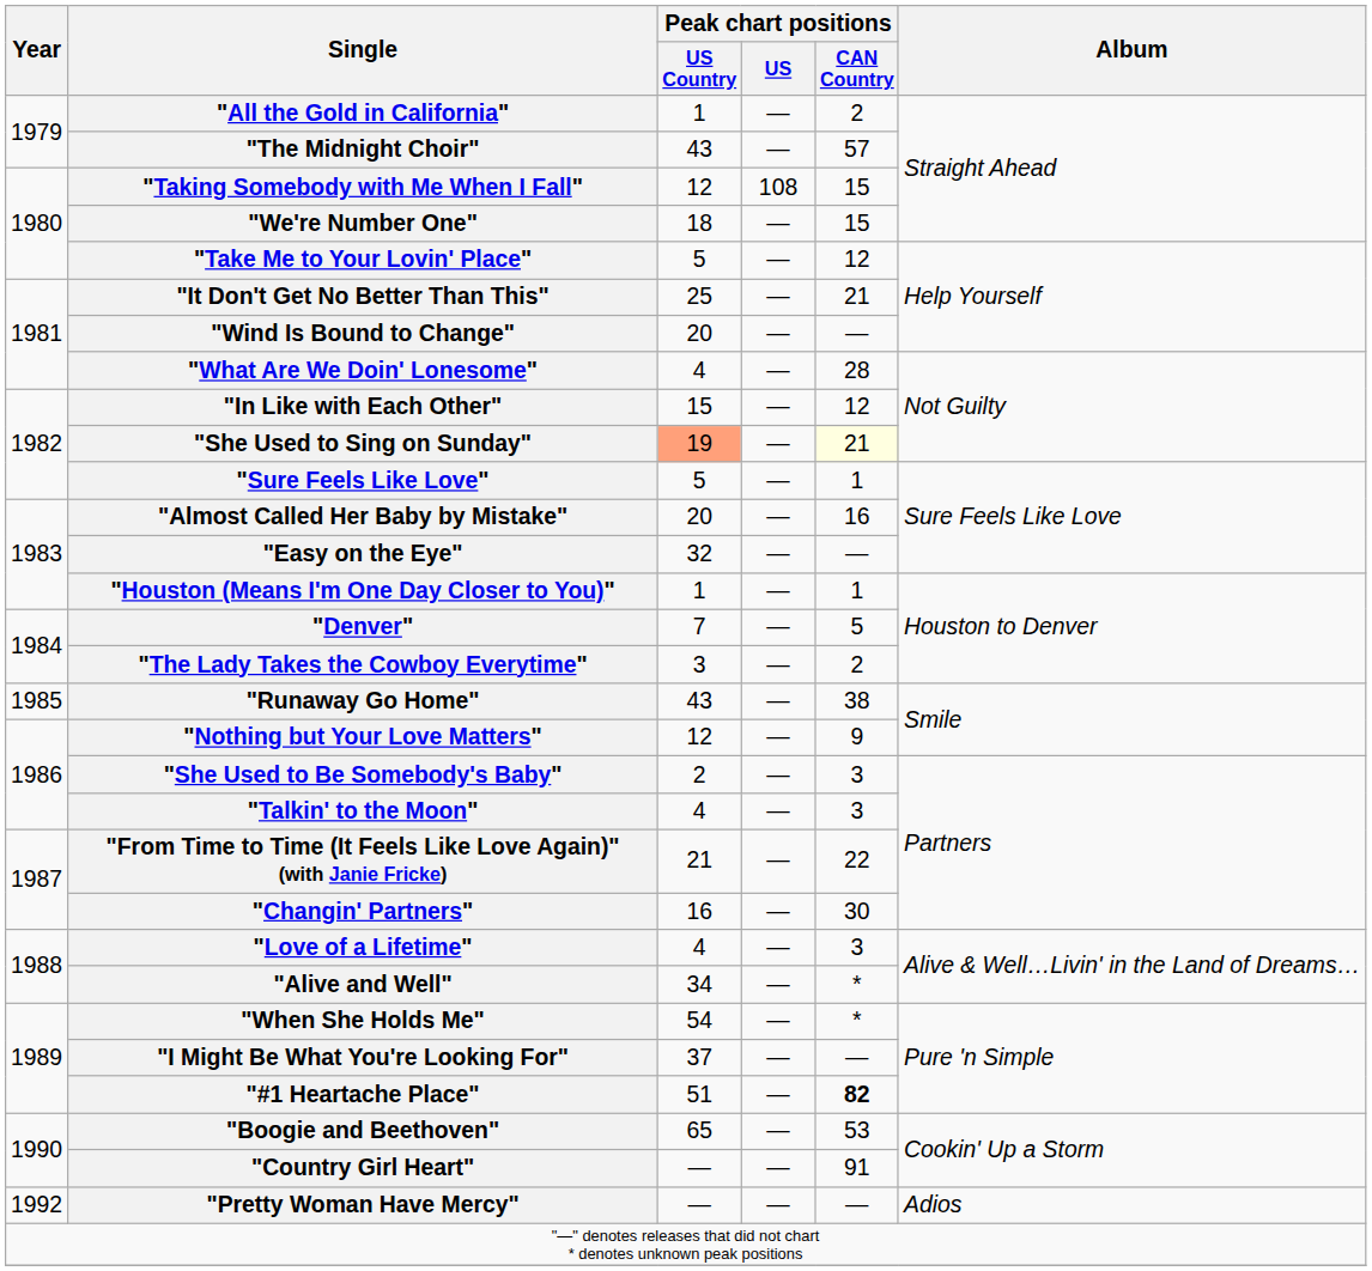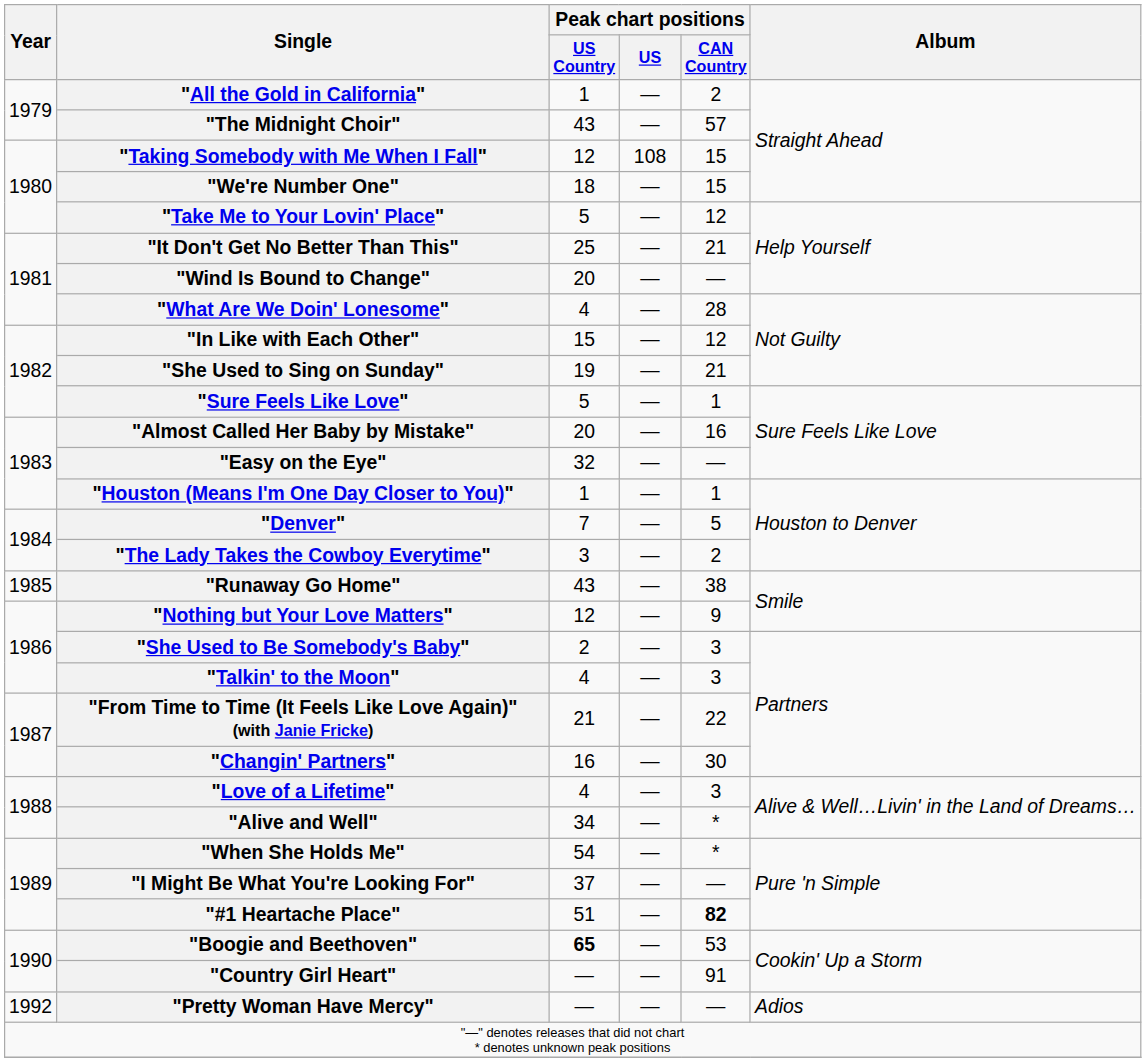"She Used to Sing on Sunday" | Peak chart positions / US Country: lightsalmon background -> no background
"She Used to Sing on Sunday" | Peak chart positions / CAN Country: lightyellow background -> no background
"Boogie and Beethoven" | Peak chart positions / US Country: normal -> bold
